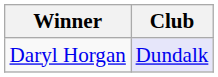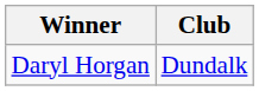Daryl Horgan | Club: lavender background -> no background
